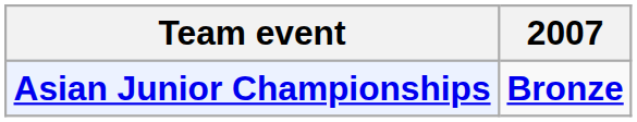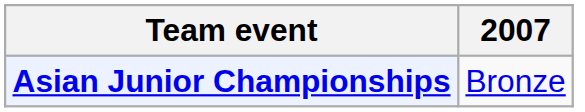Asian Junior Championships | 2007: bold -> normal
